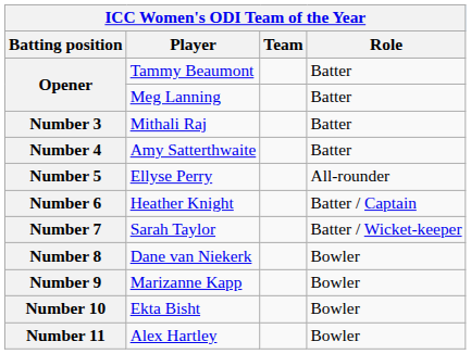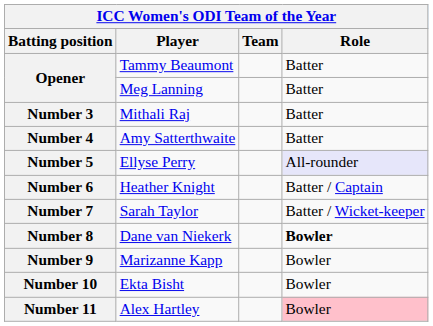Number 5 | Role: no background -> lavender background
Number 8 | Role: normal -> bold
Number 11 | Role: no background -> pink background
